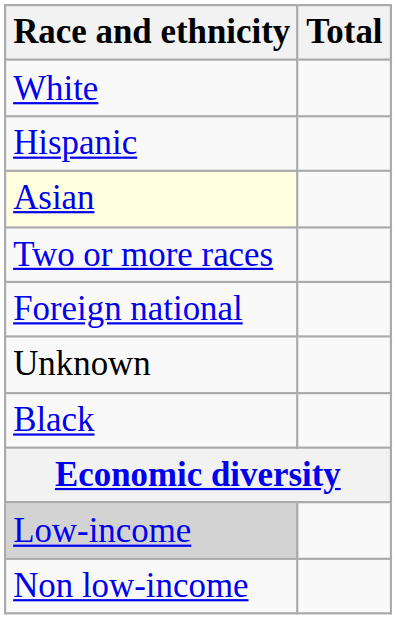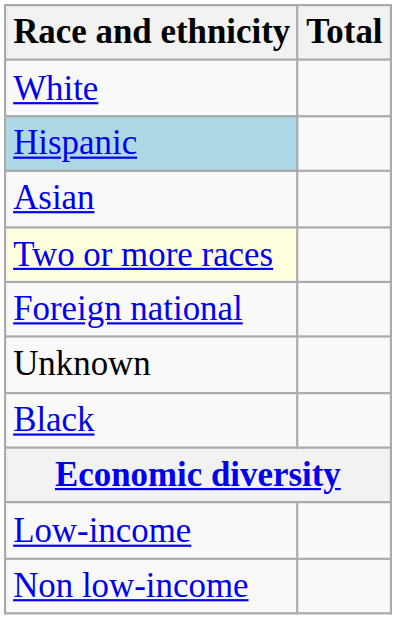Hispanic | Race and ethnicity: no background -> lightblue background
Asian | Race and ethnicity: lightyellow background -> no background
Two or more races | Race and ethnicity: no background -> lightyellow background
Low-income | Race and ethnicity: lightgrey background -> no background
